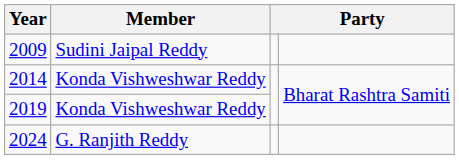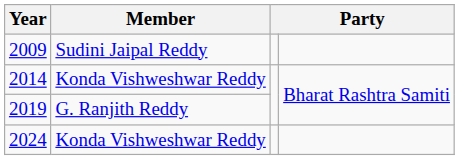2019 | Member: Konda Vishweshwar Reddy -> G. Ranjith Reddy
2024 | Member: G. Ranjith Reddy -> Konda Vishweshwar Reddy
